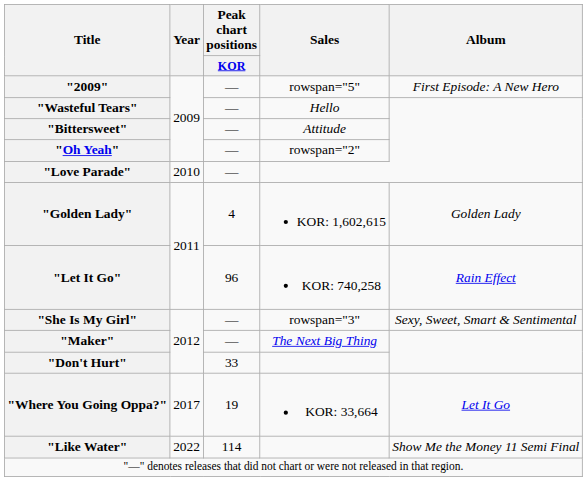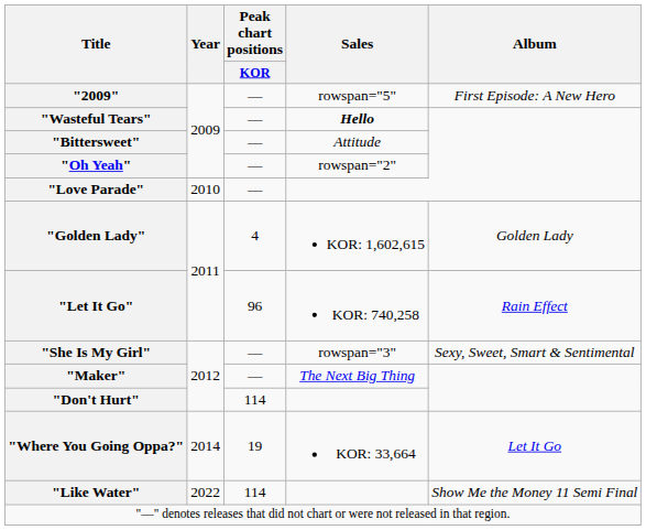"Wasteful Tears" | Sales: normal -> bold
"Don't Hurt" | Peak chart positions / KOR: 33 -> 114
"Where You Going Oppa?" | Year: 2017 -> 2014
